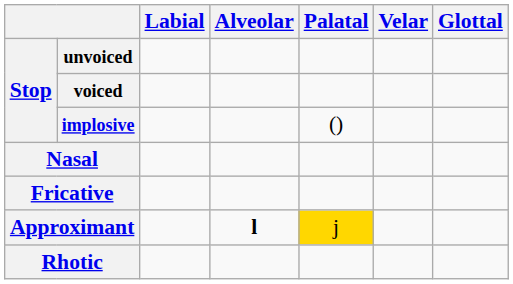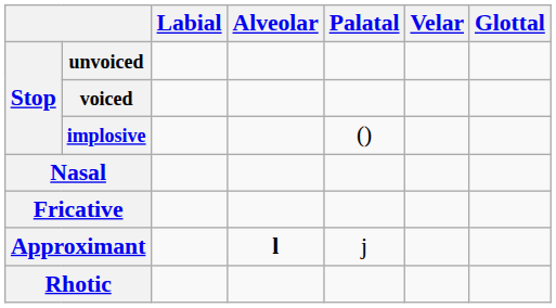Approximant | Palatal: gold background -> no background
